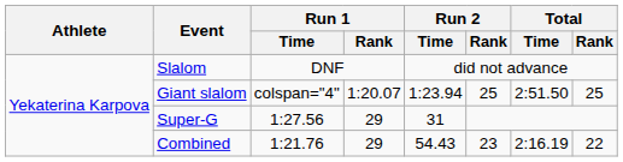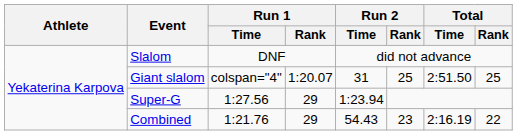Giant slalom | Run 2 / Time: 1:23.94 -> 31
Super-G | Run 2 / Time: 31 -> 1:23.94
